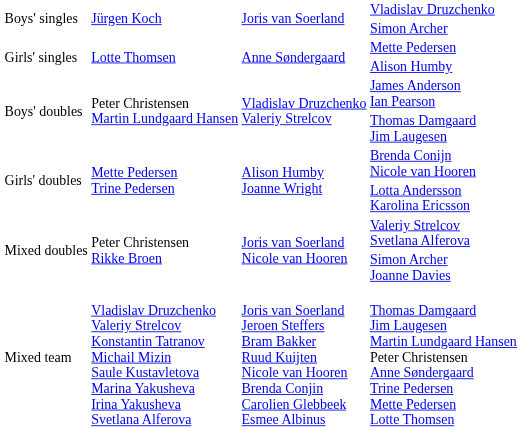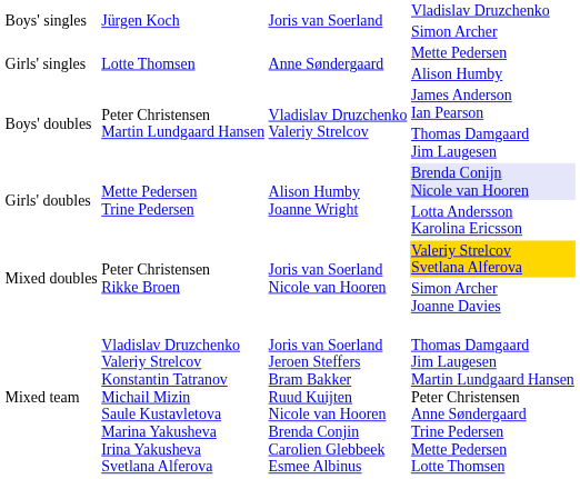Brenda Conijn Nicole van Hooren | column 4: no background -> lavender background
Valeriy Strelcov Svetlana Alferova | column 4: no background -> gold background
